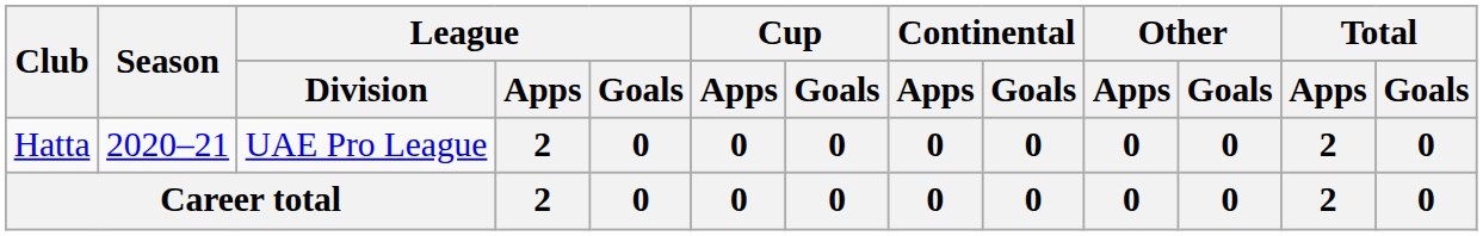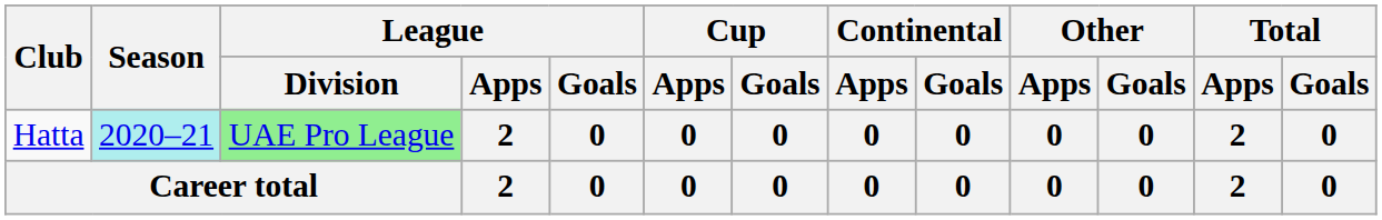Hatta / 2 | Season: no background -> paleturquoise background
Hatta / 2 | League / Division: no background -> lightgreen background
